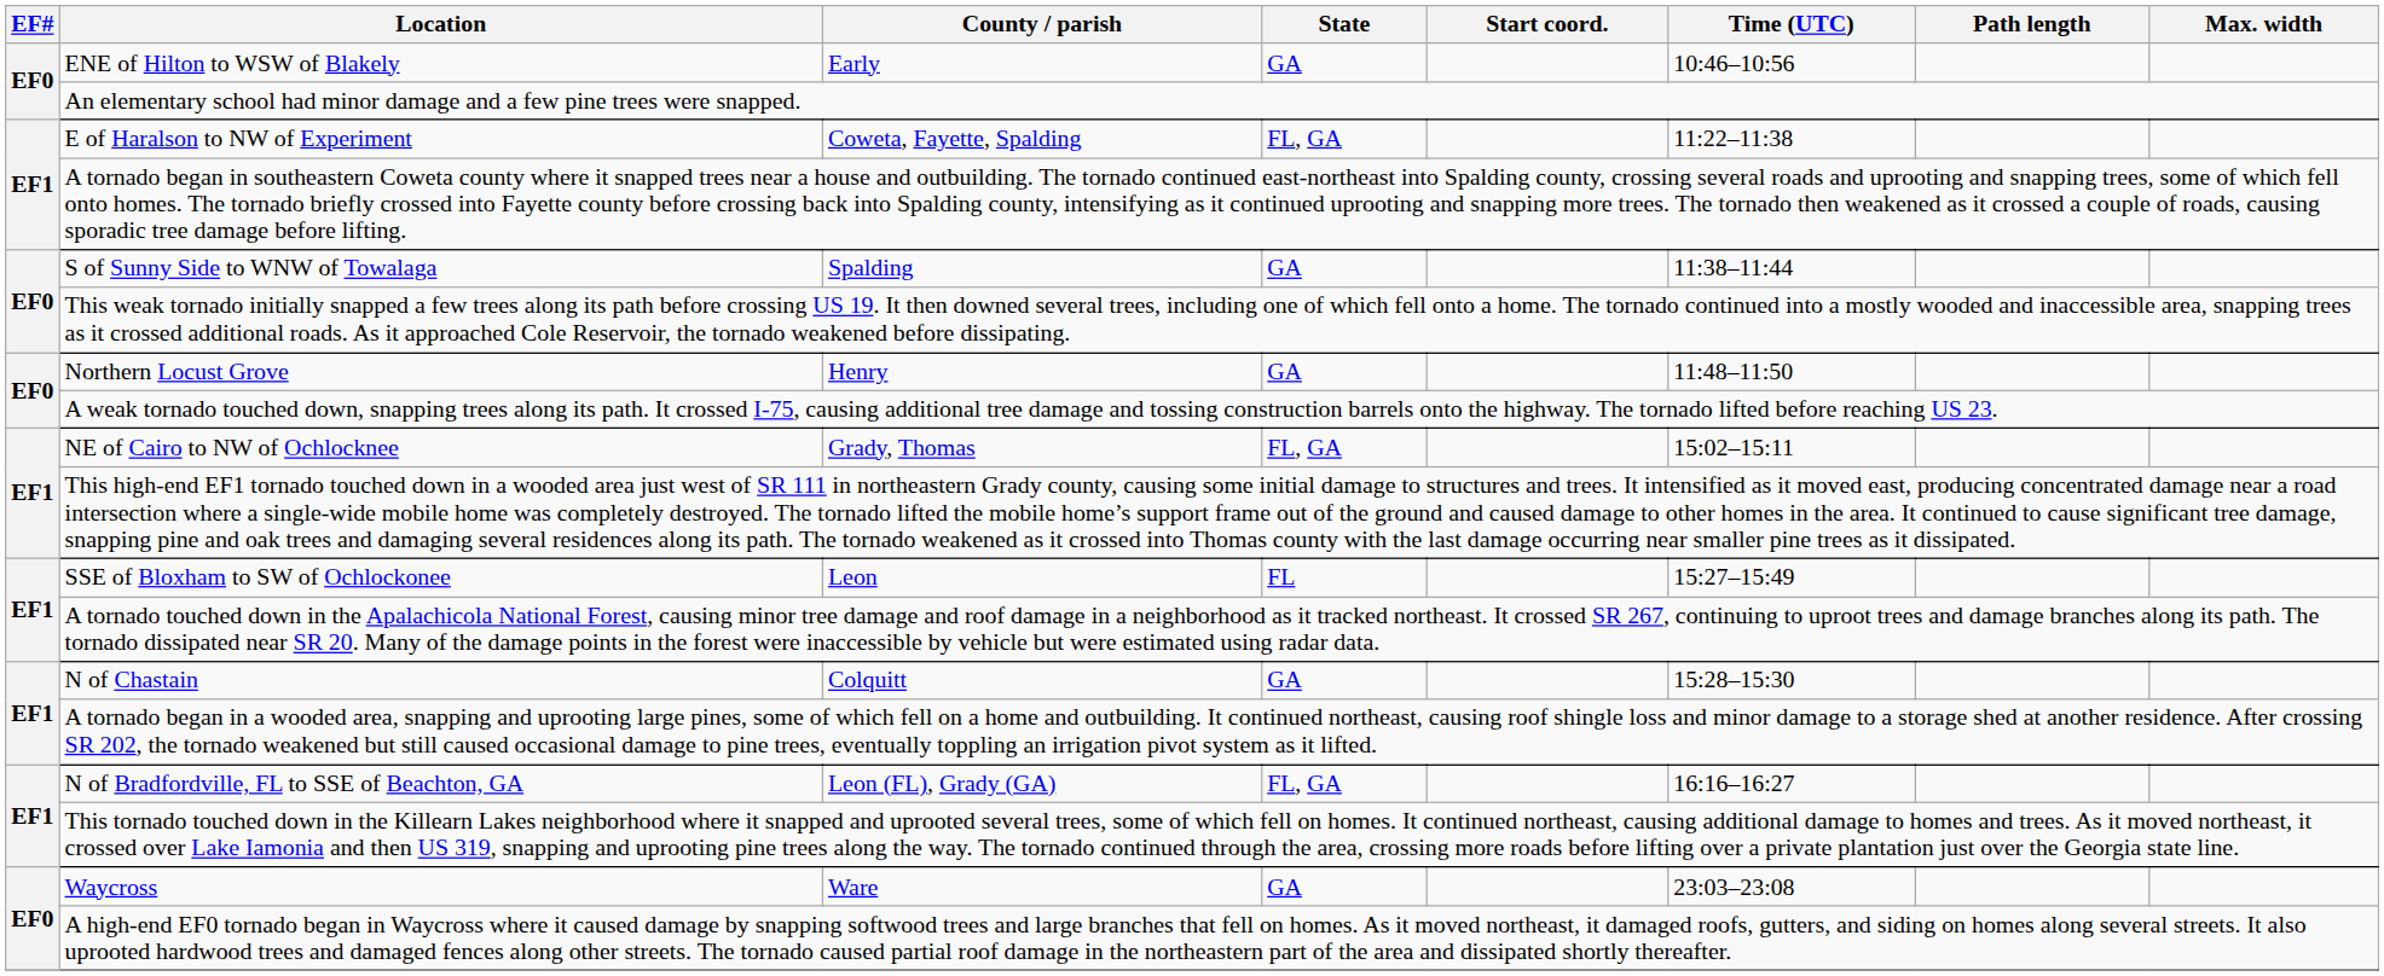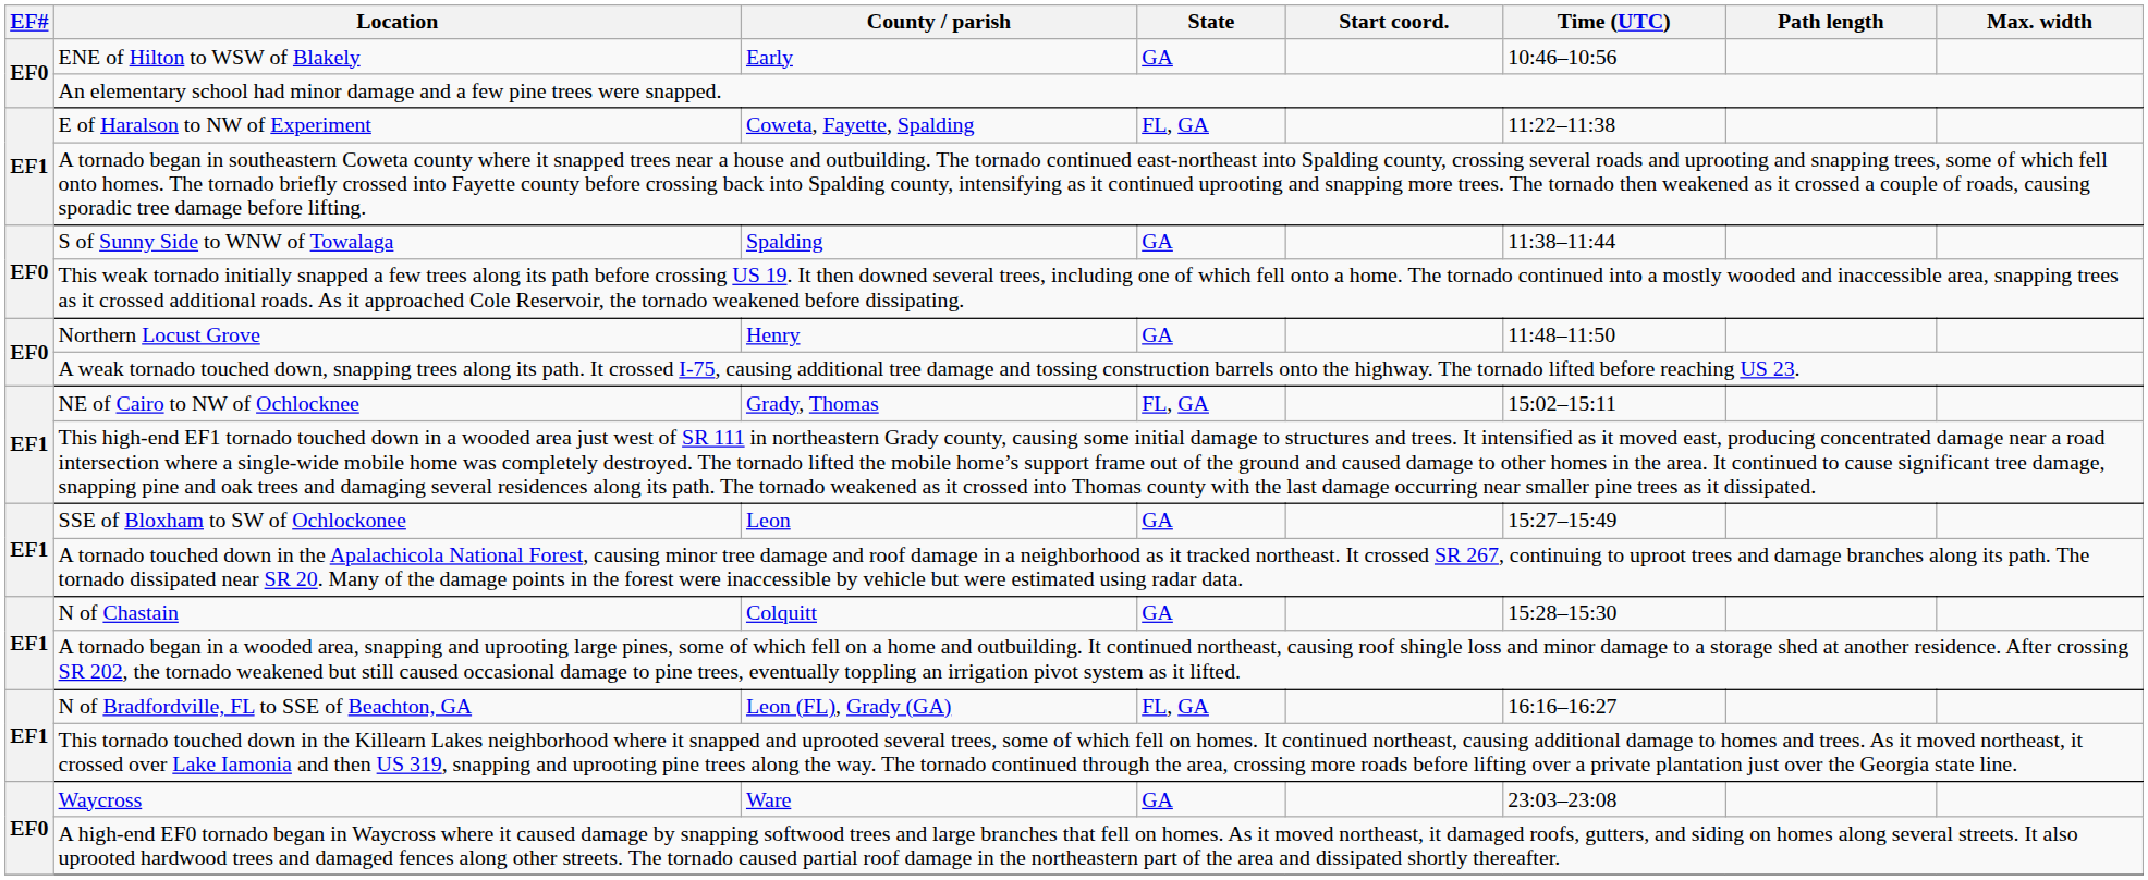SSE of Bloxham to SW of Ochlockonee | State: FL -> GA
